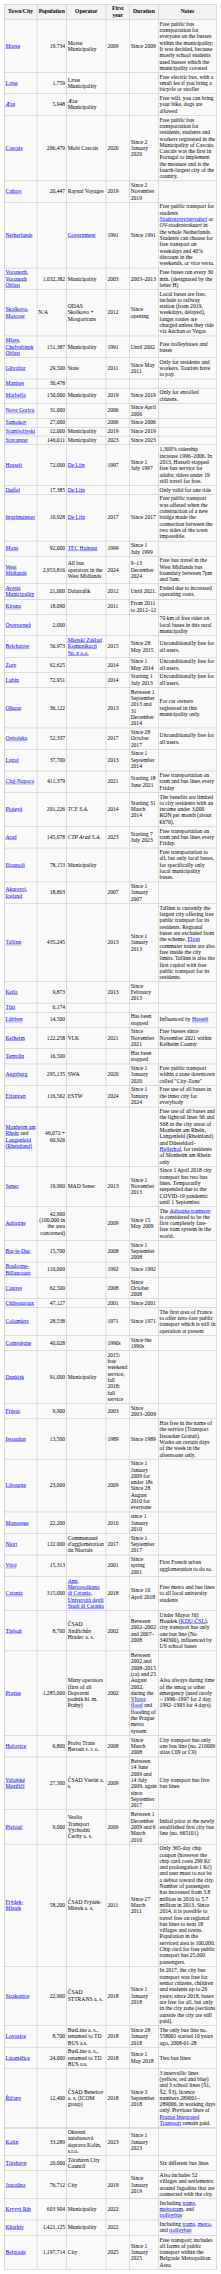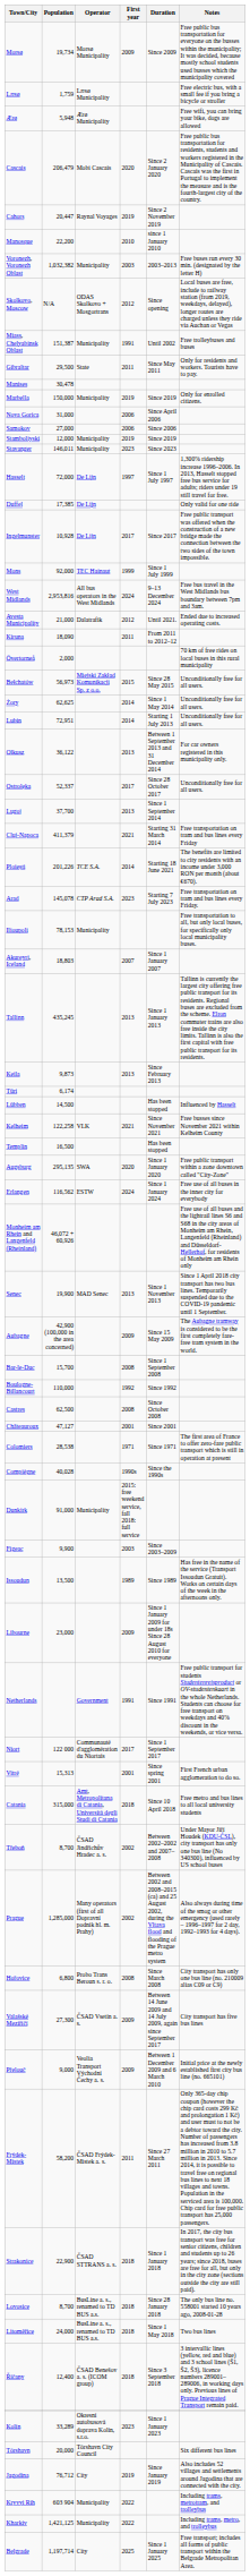rows swapped: Netherlands <-> Manosque
Cluj-Napoca | Duration: Starting 18 June 2021 -> Starting 31 March 2014
Ploiești | Duration: Starting 31 March 2014 -> Starting 18 June 2021
